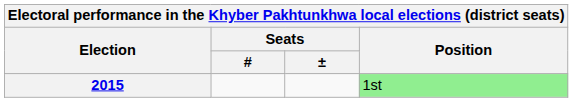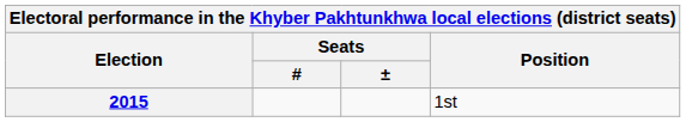2015 | Position: lightgreen background -> no background
